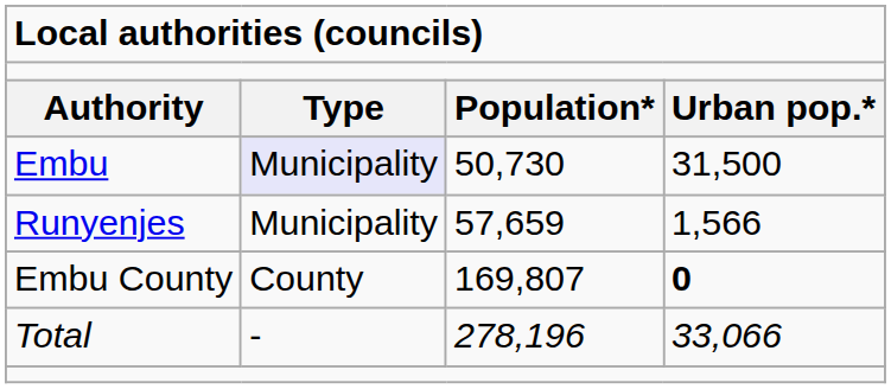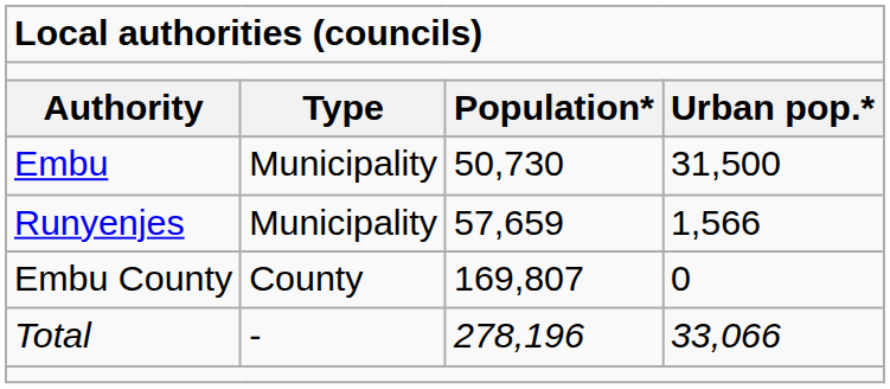Embu | column 2: lavender background -> no background
Embu County | column 4: bold -> normal
